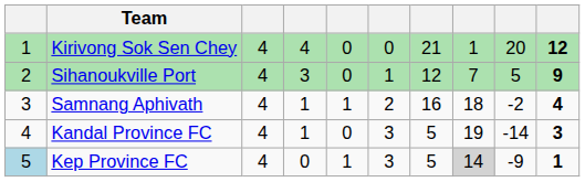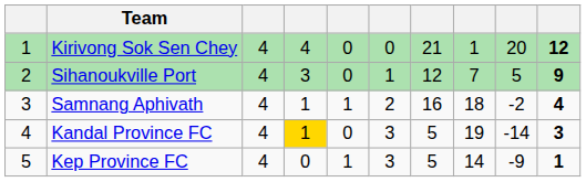Kandal Province FC | column 4: no background -> gold background
Kep Province FC | column 1: lightblue background -> no background
Kep Province FC | column 8: lightgrey background -> no background
